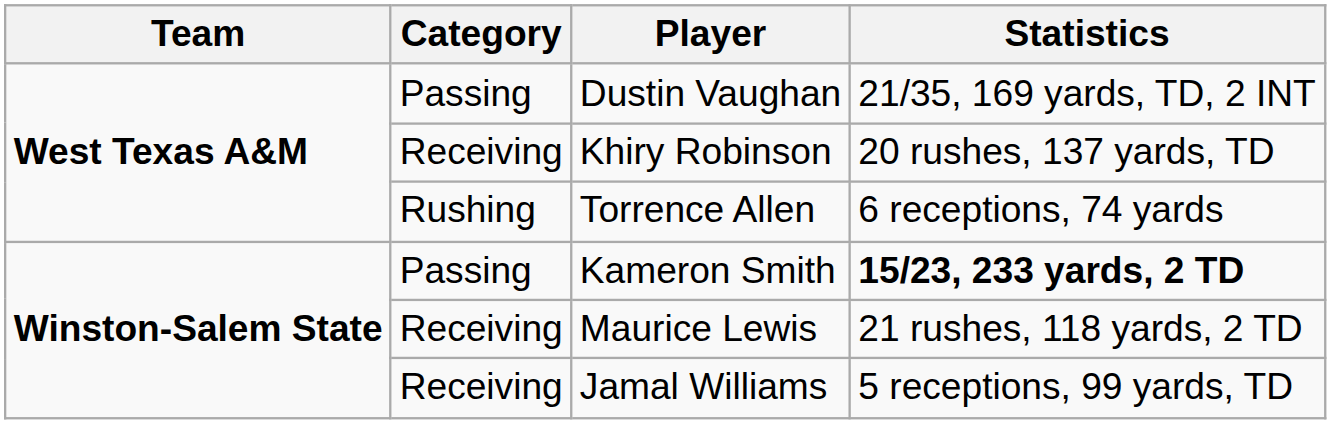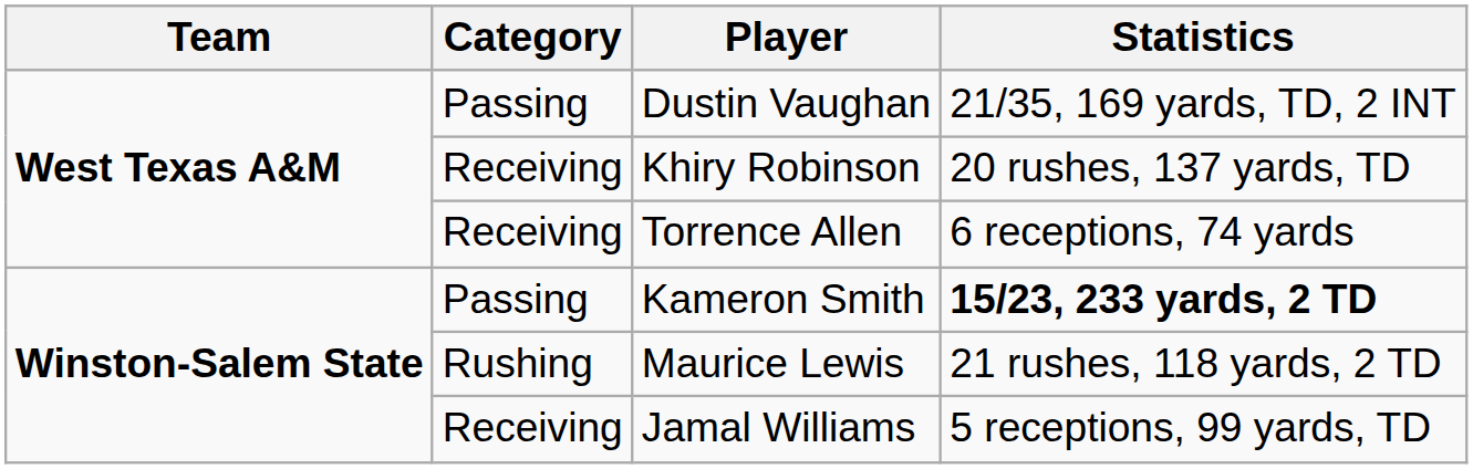Torrence Allen | Category: Rushing -> Receiving
Maurice Lewis | Category: Receiving -> Rushing
